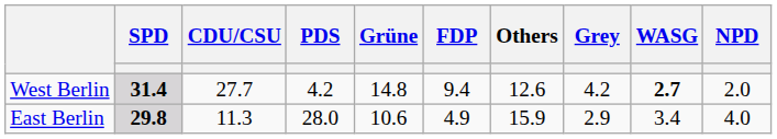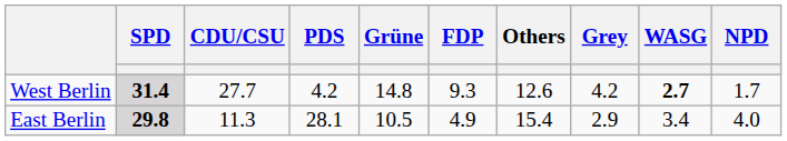West Berlin | FDP: 9.4 -> 9.3
West Berlin | NPD: 2.0 -> 1.7
East Berlin | PDS: 28.0 -> 28.1
East Berlin | Grüne: 10.6 -> 10.5
East Berlin | Others: 15.9 -> 15.4
